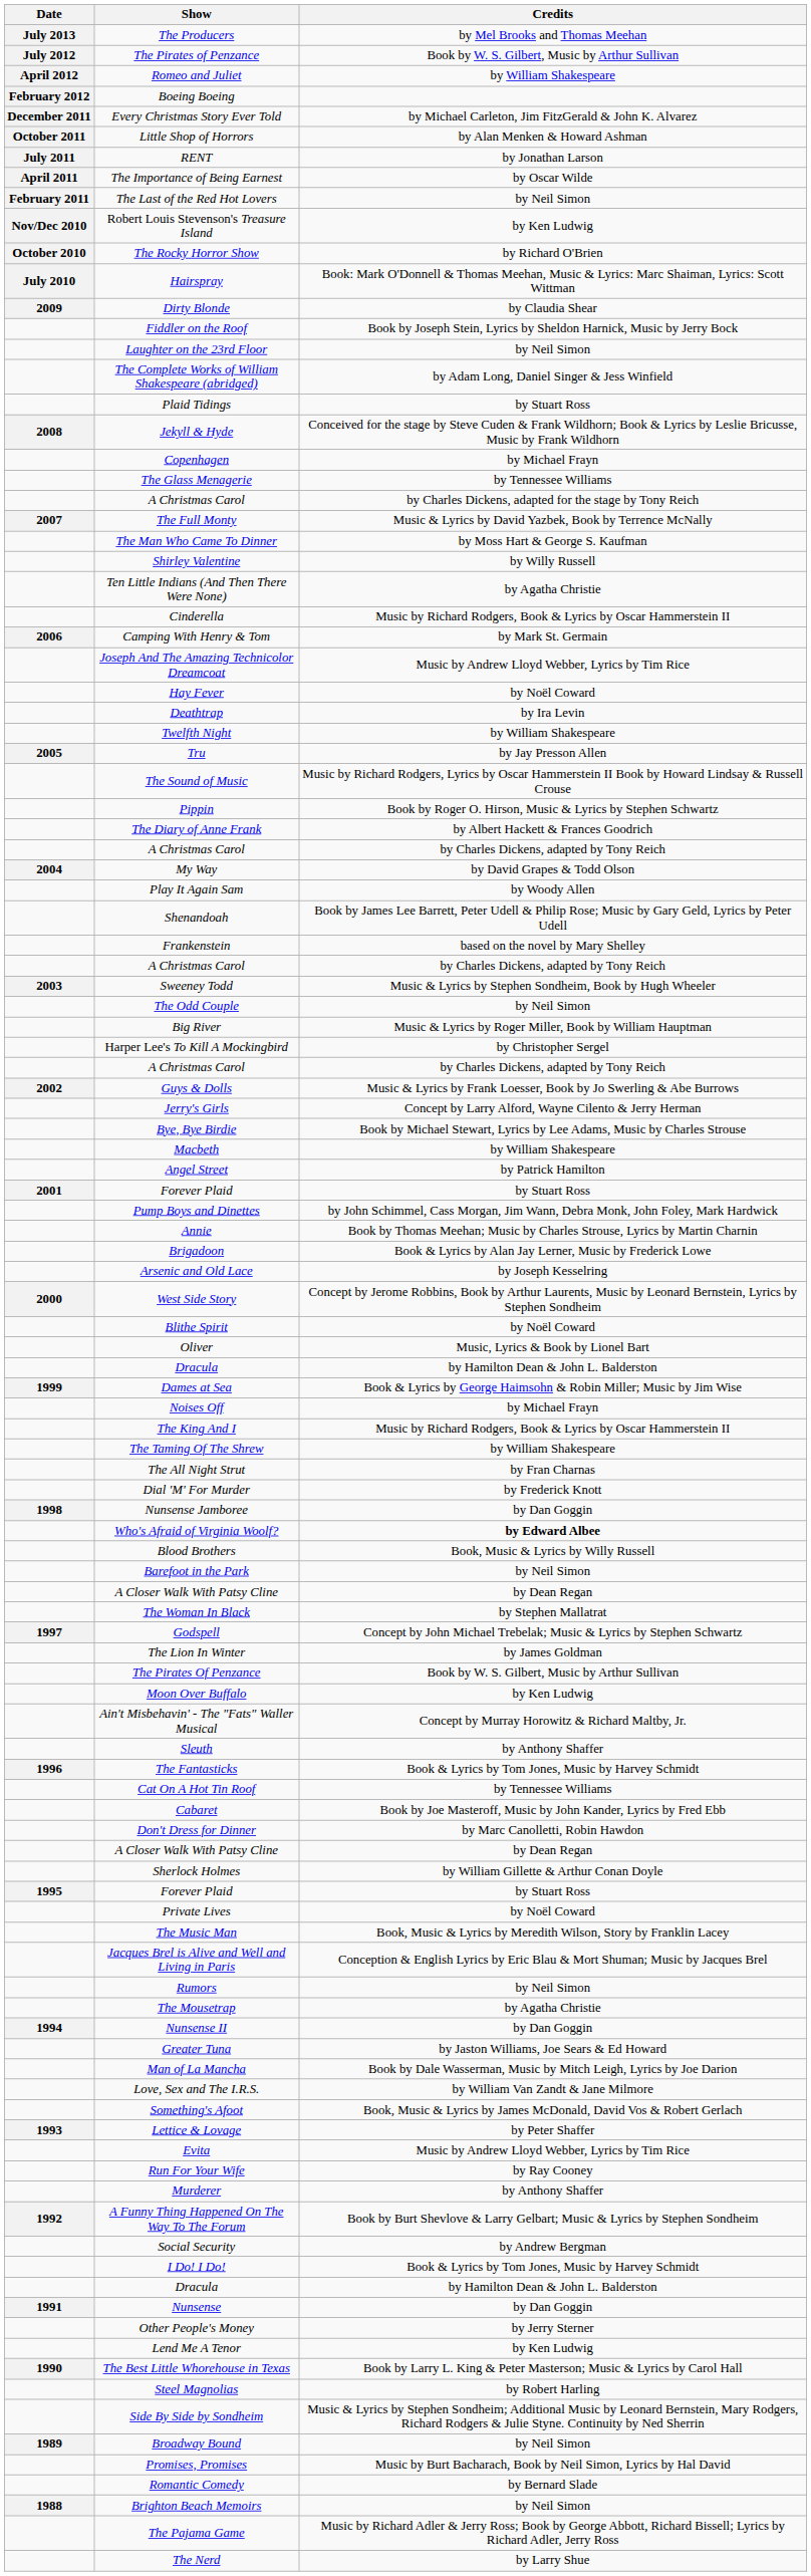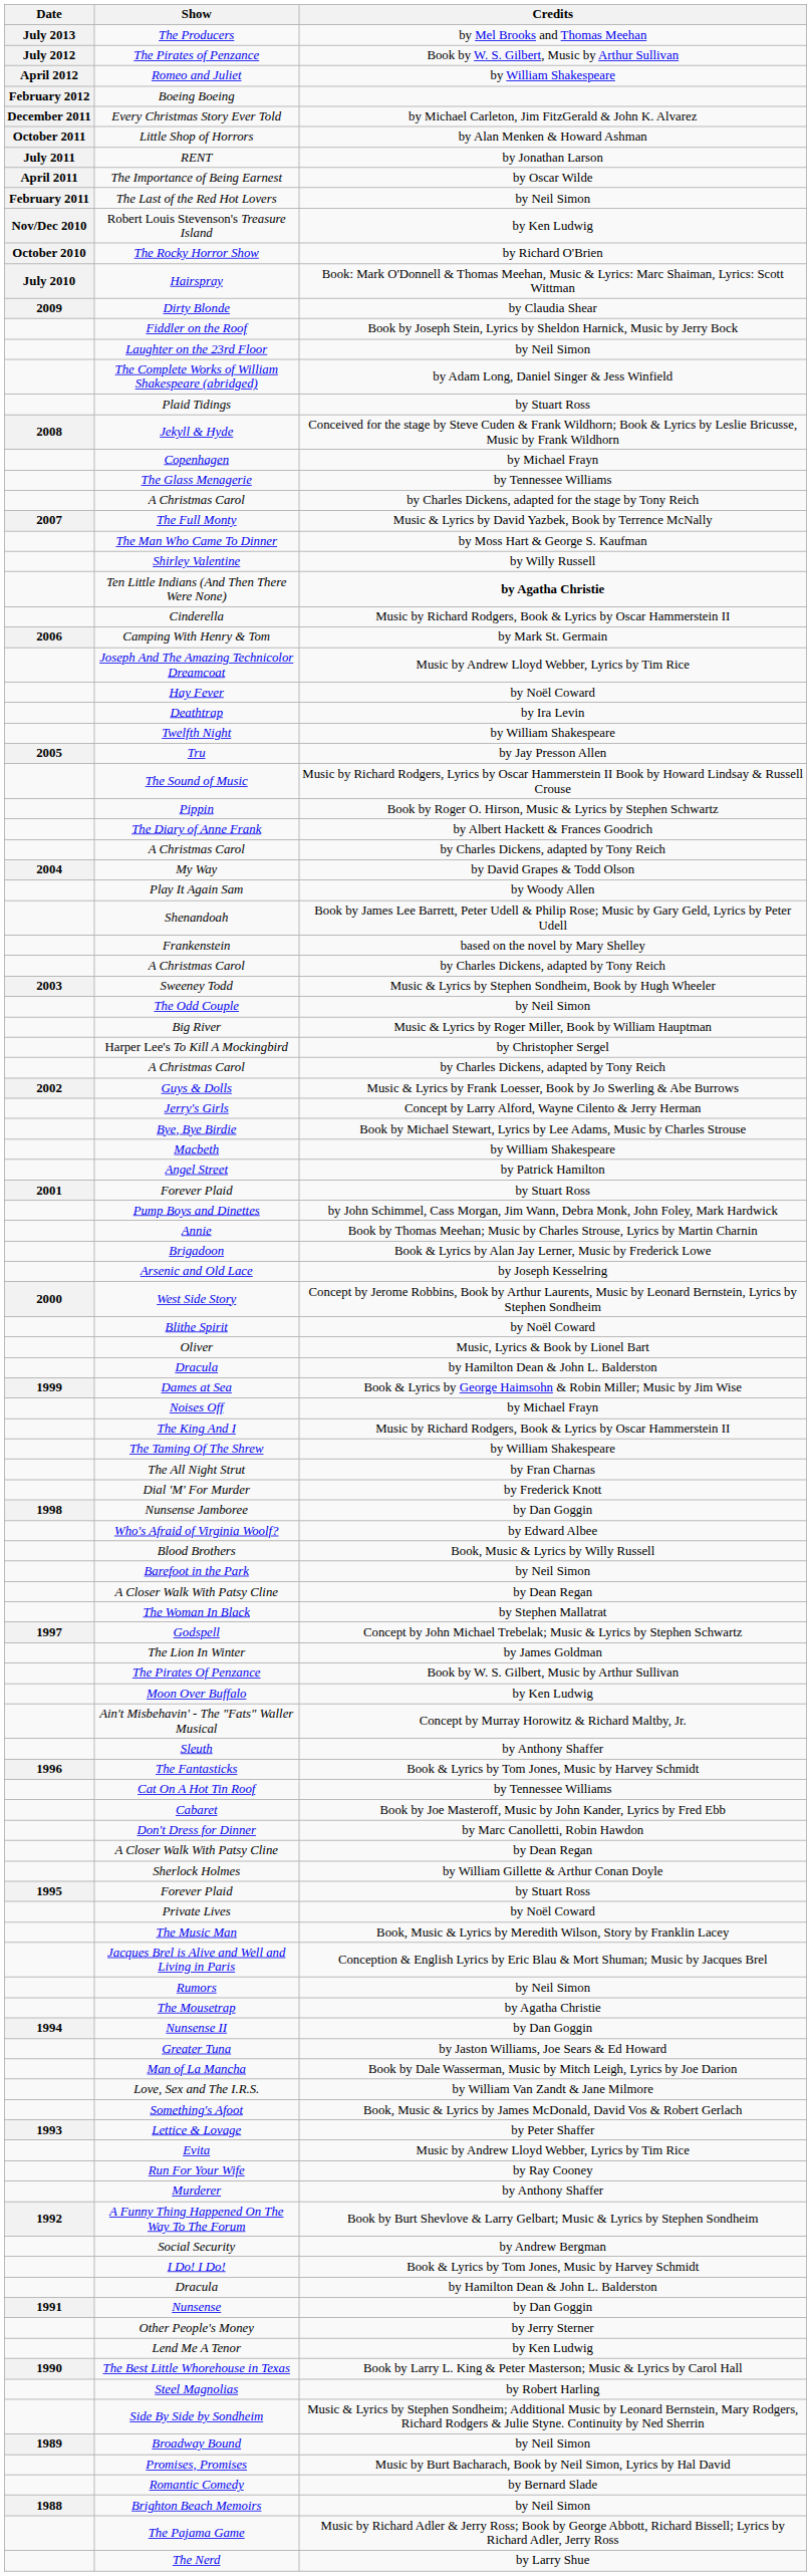Ten Little Indians (And Then There Were None) | Credits: normal -> bold
Who's Afraid of Virginia Woolf? | Credits: bold -> normal
